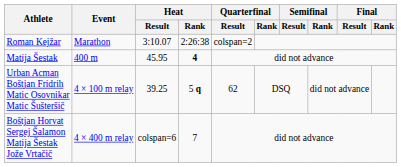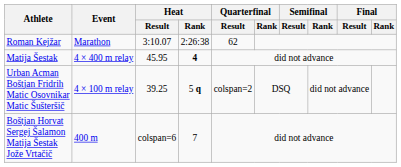Roman Kejžar | Quarterfinal / Result: colspan=2 -> 62
Matija Šestak | Event: 400 m -> 4 × 400 m relay
Urban Acman Boštjan Fridrih Matic Osovnikar Matic Šušteršič | Quarterfinal / Result: 62 -> colspan=2
Boštjan Horvat Sergej Šalamon Matija Šestak Jože Vrtačič | Event: 4 × 400 m relay -> 400 m
